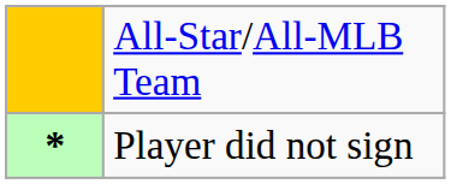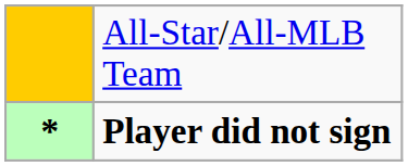* | column 2: normal -> bold
